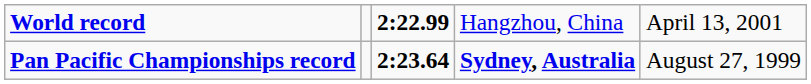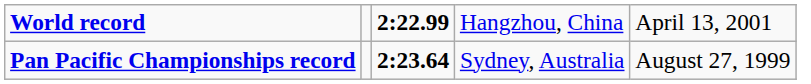Pan Pacific Championships record | column 4: bold -> normal
